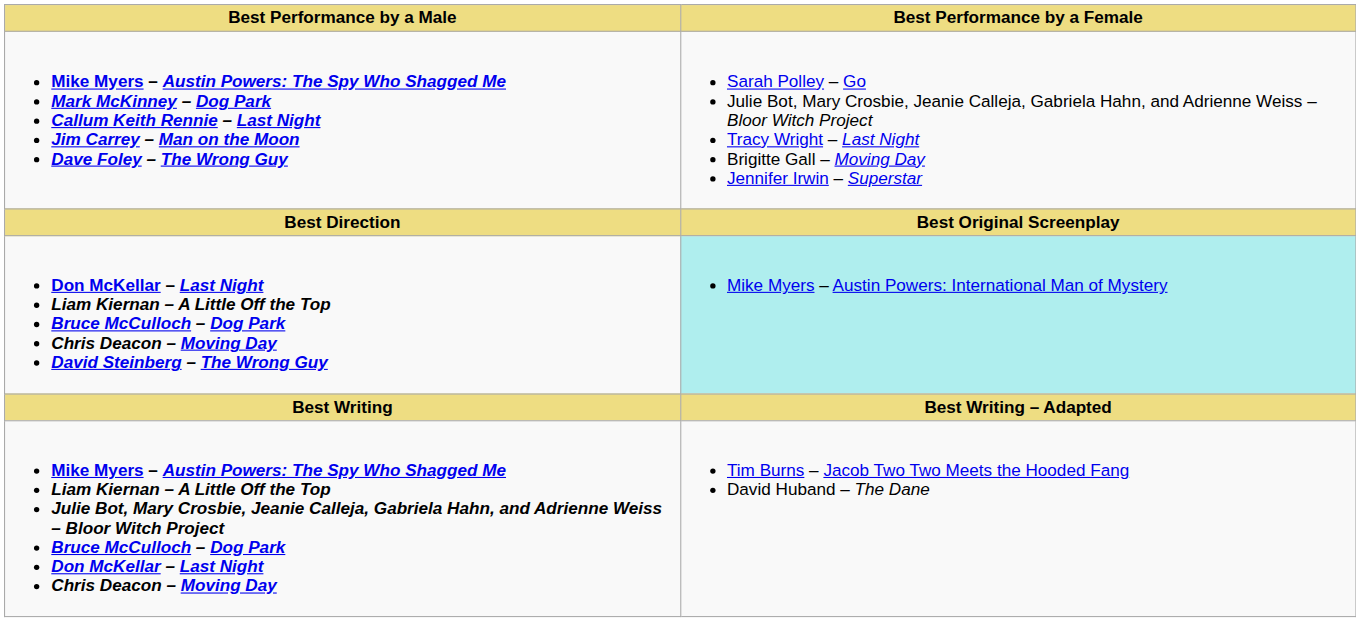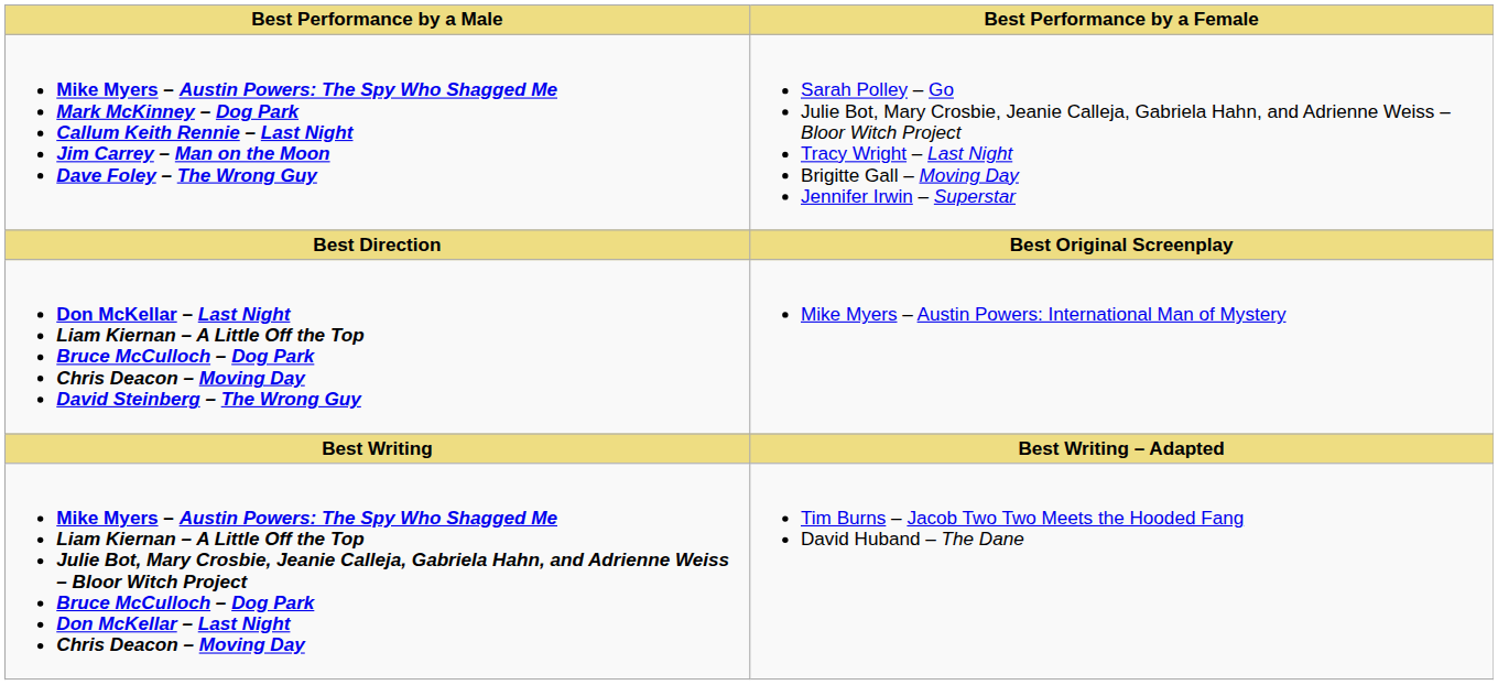row 4 | Best Performance by a Female: paleturquoise background -> no background
